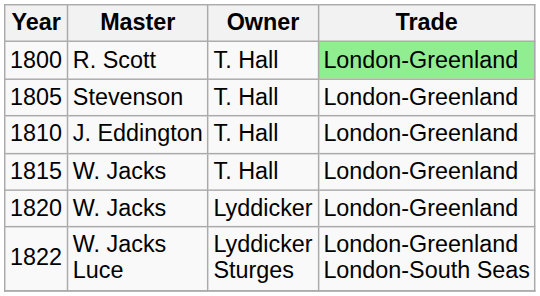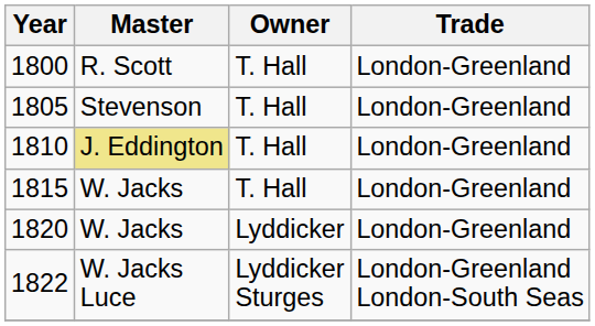1800 | Trade: lightgreen background -> no background
1810 | Master: no background -> khaki background
